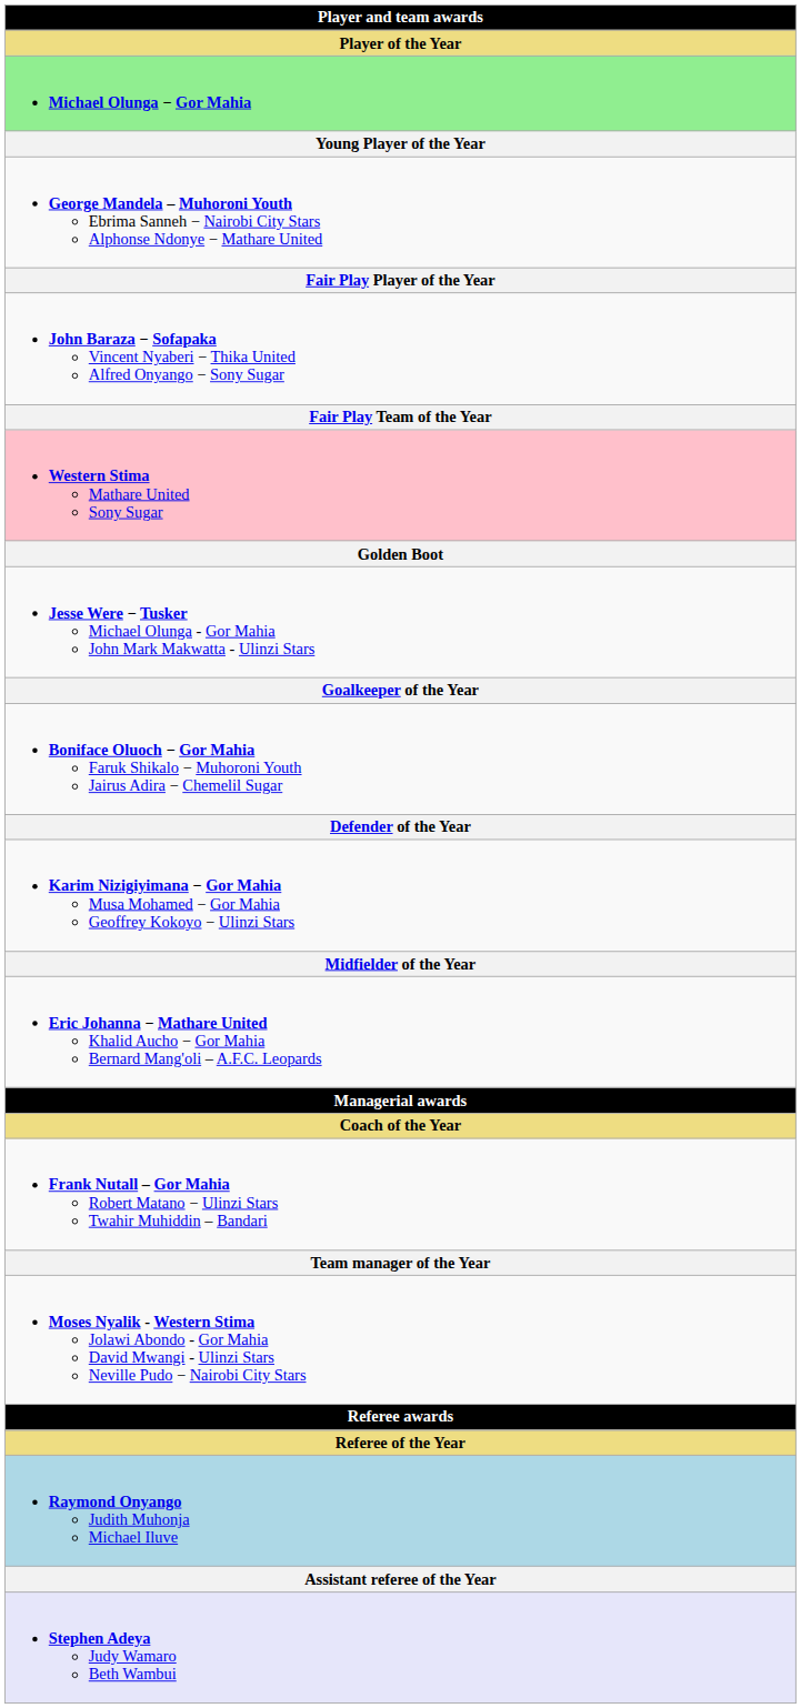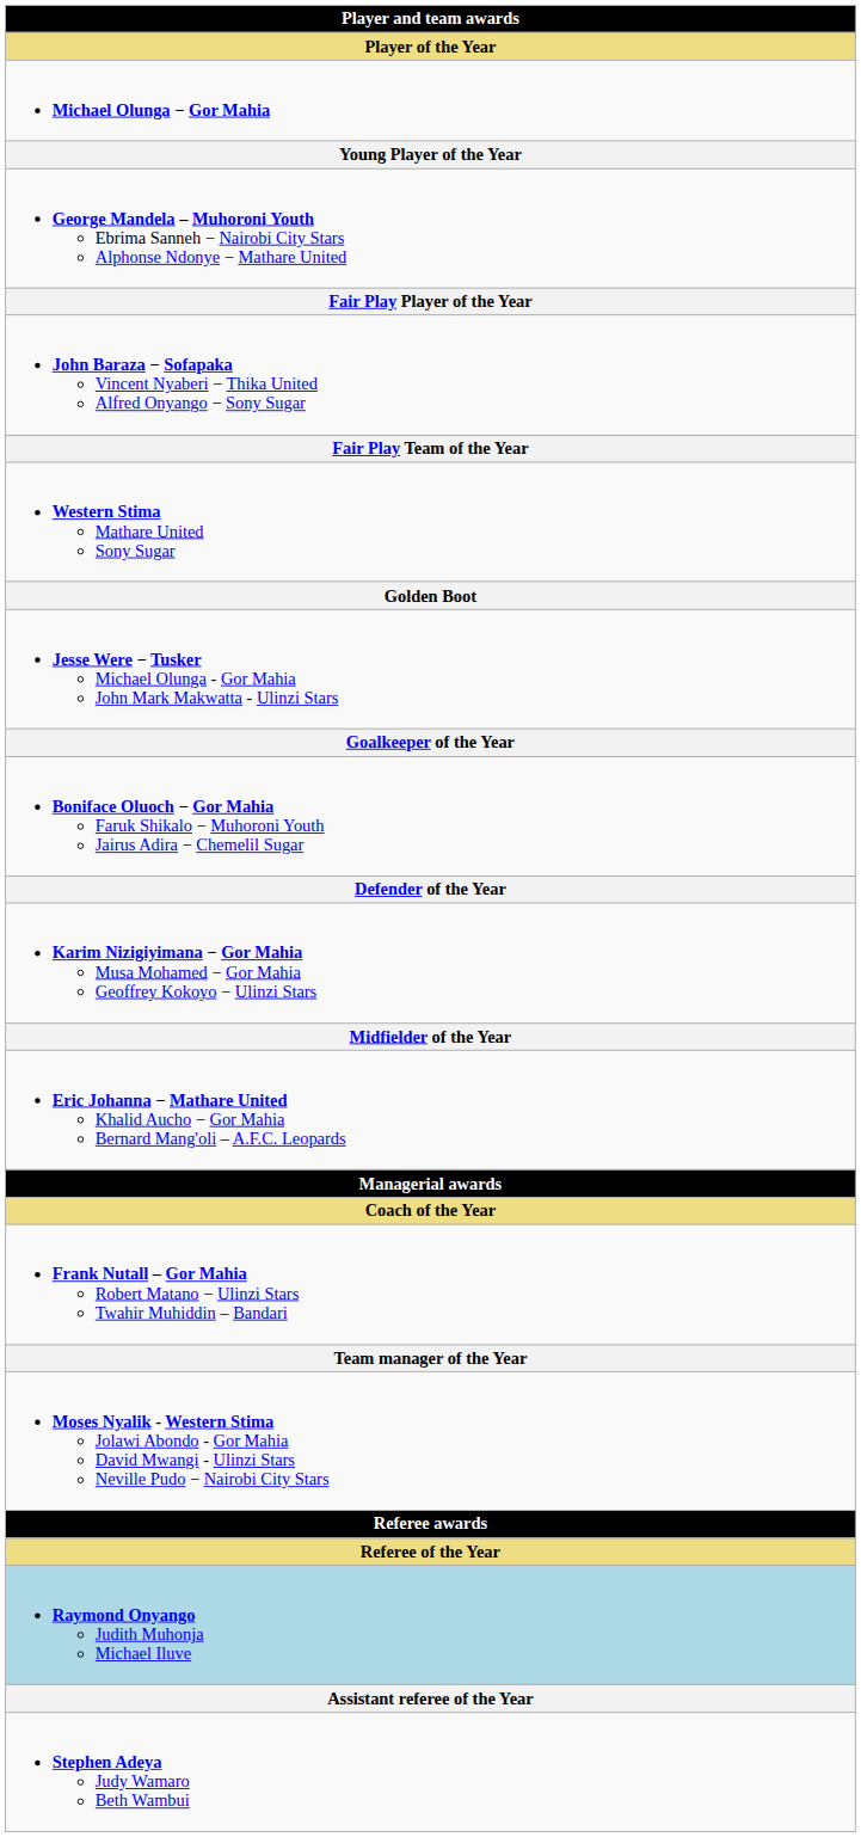row 3 | column 1: lightgreen background -> no background
row 9 | column 1: pink background -> no background
row 27 | column 1: lavender background -> no background
